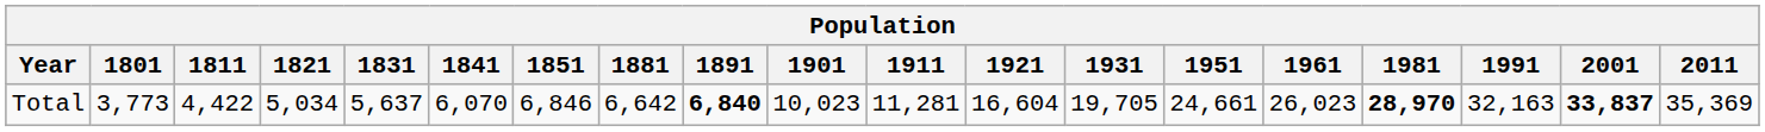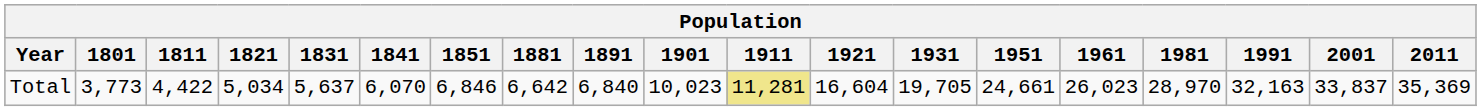row 3 | 1891: bold -> normal
row 3 | 1911: no background -> khaki background
row 3 | 1981: bold -> normal
row 3 | 2001: bold -> normal
